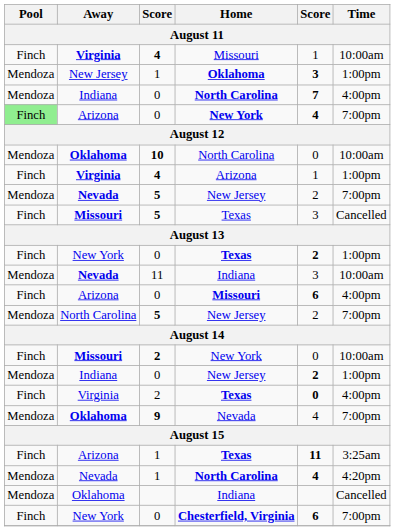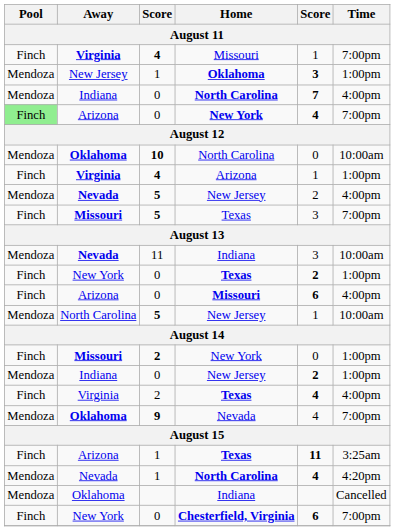Virginia / Missouri | Time: 10:00am -> 7:00pm
Nevada / New Jersey | Time: 7:00pm -> 4:00pm
Missouri / Texas | Time: Cancelled -> 7:00pm
rows swapped: Nevada / Indiana <-> New York / Texas
North Carolina / New Jersey | column 5: 2 -> 1
North Carolina / New Jersey | Time: 7:00pm -> 10:00am
Missouri / New York | Time: 10:00am -> 1:00pm
Virginia / Texas | column 5: 0 -> 4
